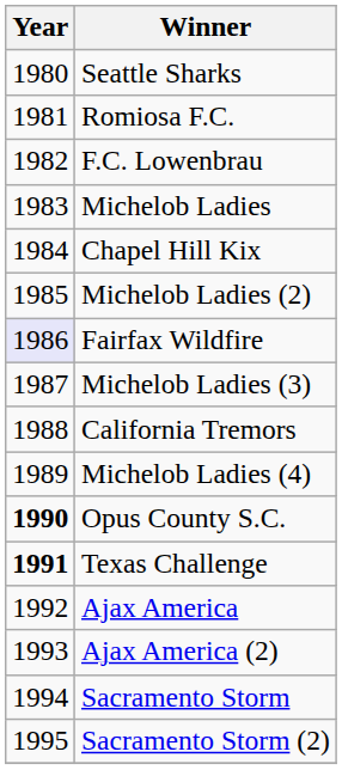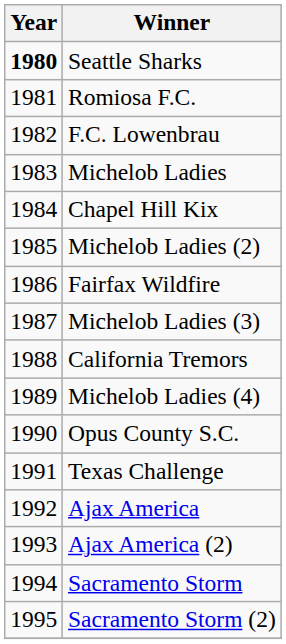Seattle Sharks | Year: normal -> bold
Fairfax Wildfire | Year: lavender background -> no background
Opus County S.C. | Year: bold -> normal
Texas Challenge | Year: bold -> normal
